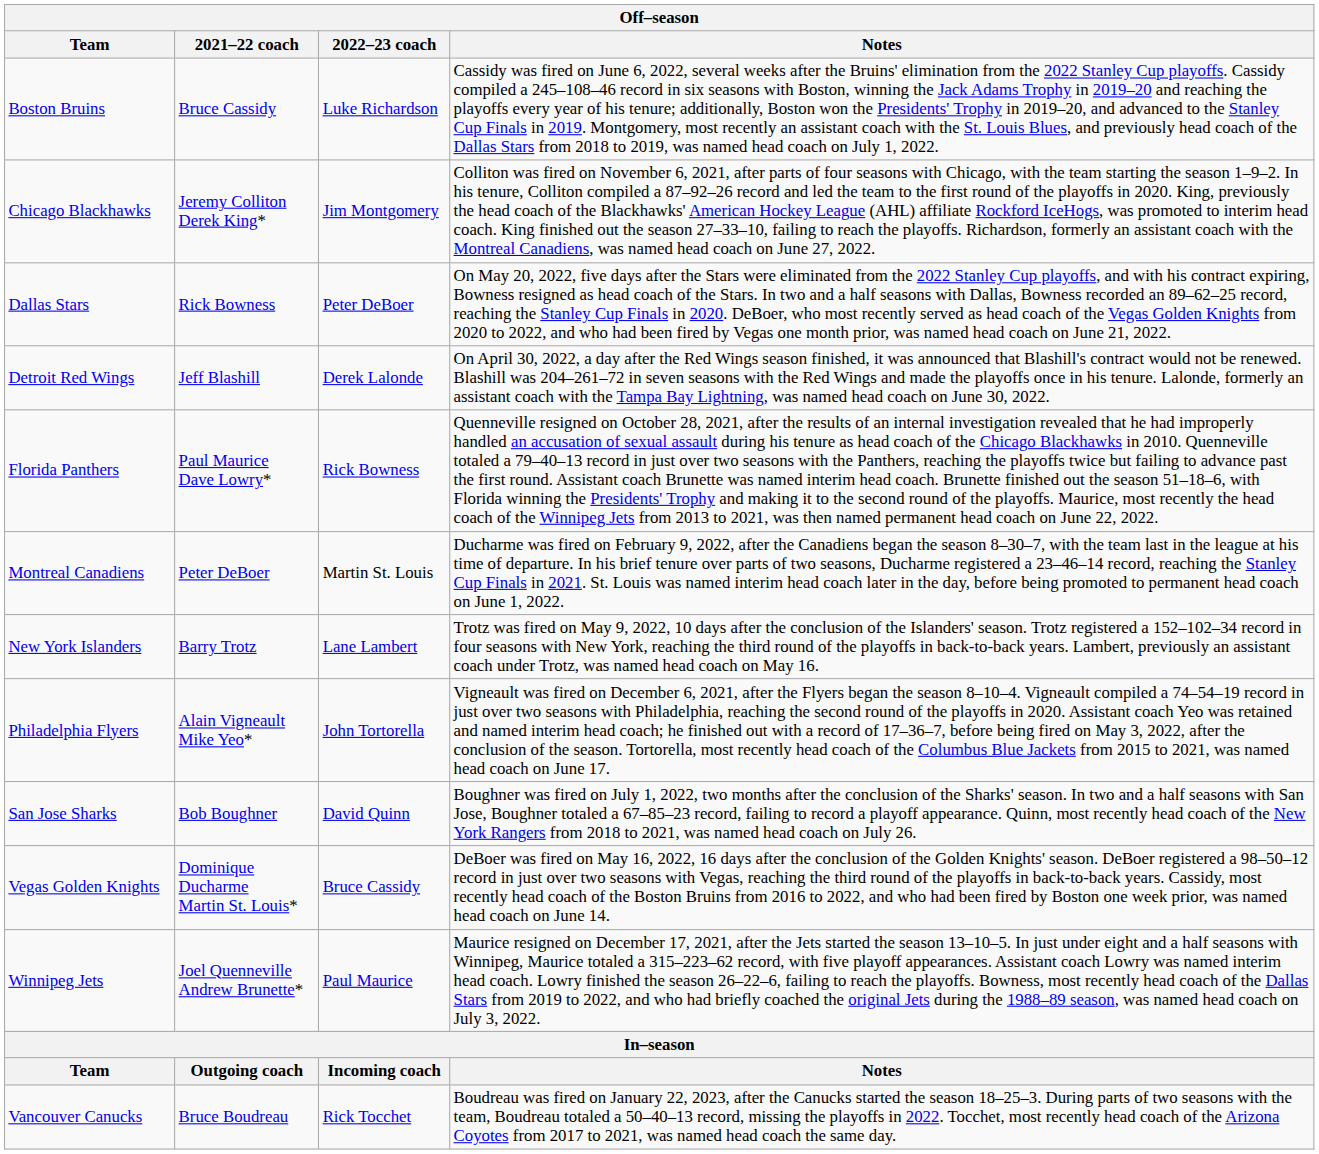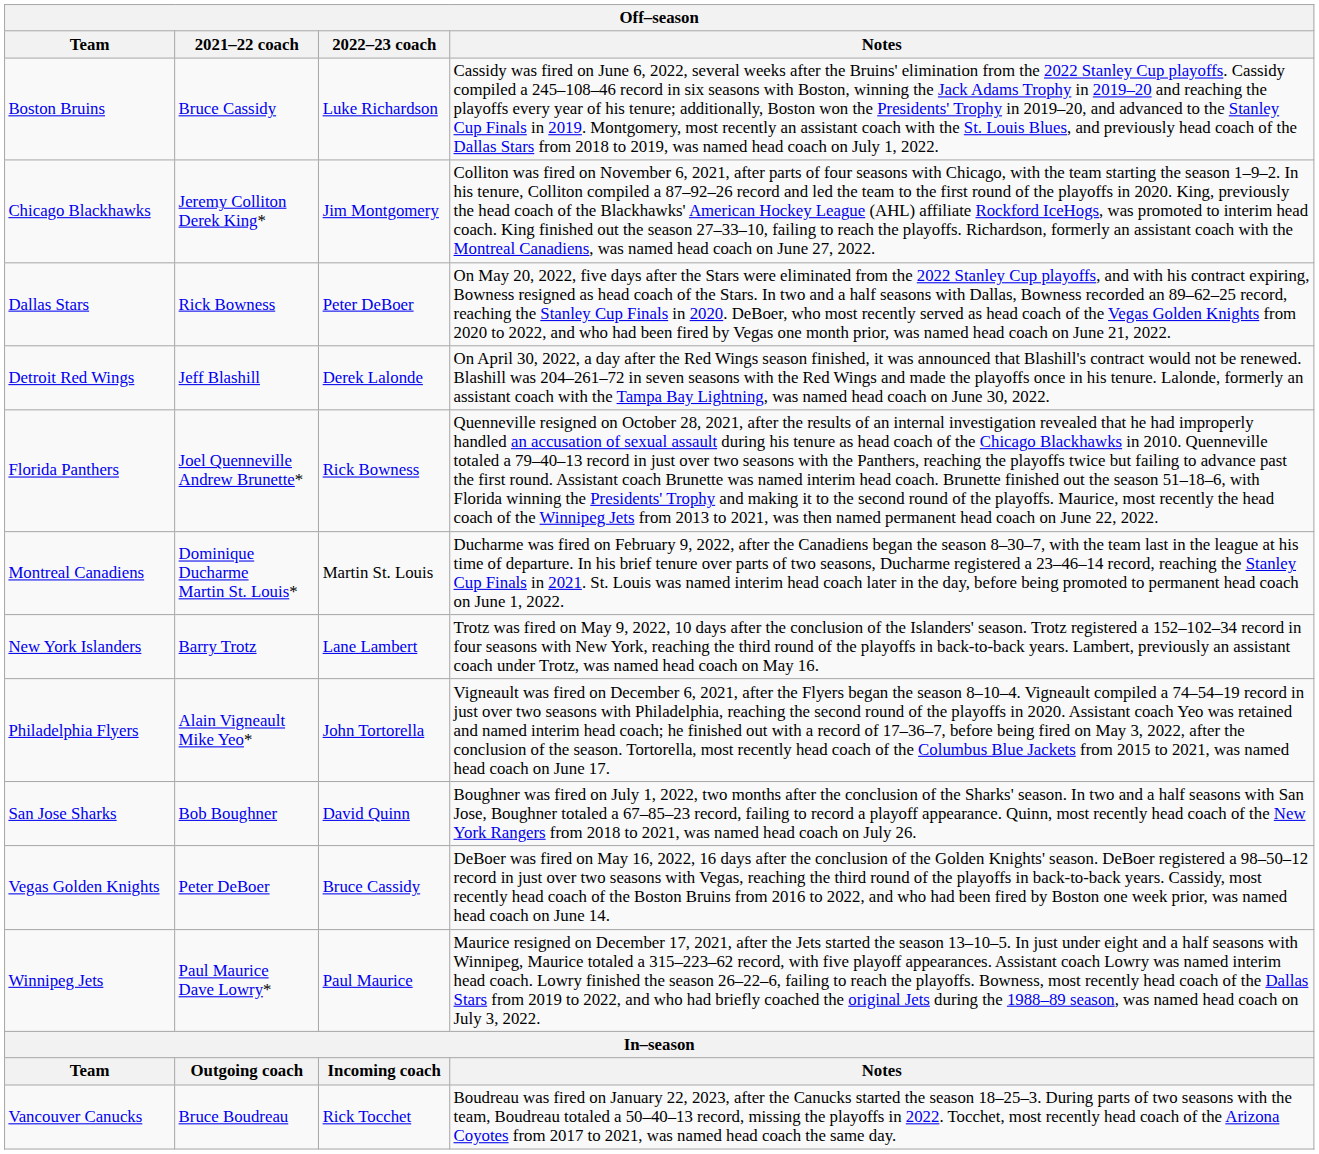Florida Panthers | 2021–22 coach: Paul Maurice Dave Lowry* -> Joel Quenneville Andrew Brunette*
Montreal Canadiens | 2021–22 coach: Peter DeBoer -> Dominique Ducharme Martin St. Louis*
Vegas Golden Knights | 2021–22 coach: Dominique Ducharme Martin St. Louis* -> Peter DeBoer
Winnipeg Jets | 2021–22 coach: Joel Quenneville Andrew Brunette* -> Paul Maurice Dave Lowry*
